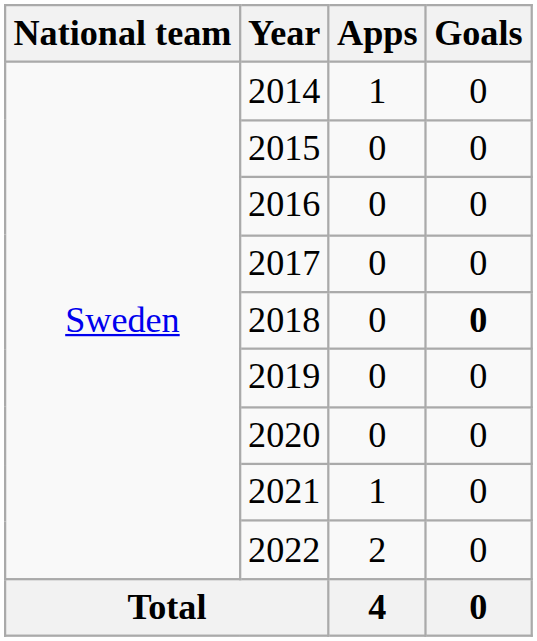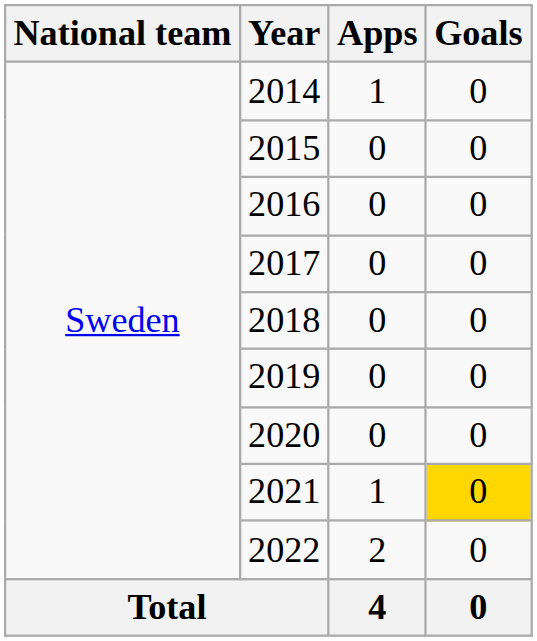2018 | Goals: bold -> normal
2021 | Goals: no background -> gold background
